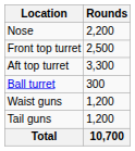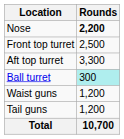Nose | Rounds: normal -> bold
Ball turret | Rounds: no background -> paleturquoise background
